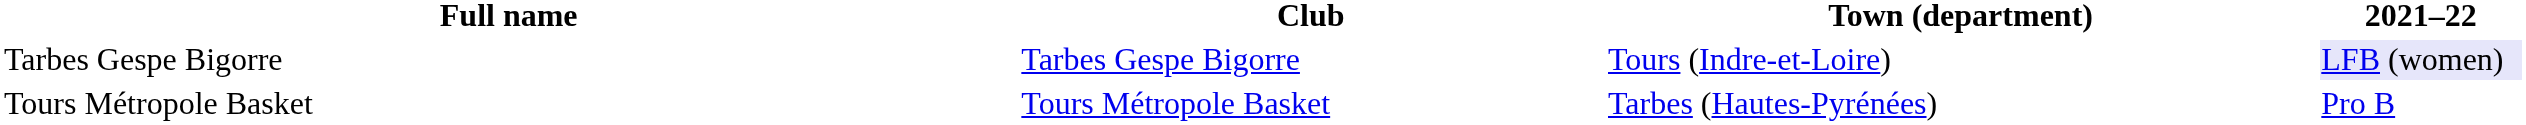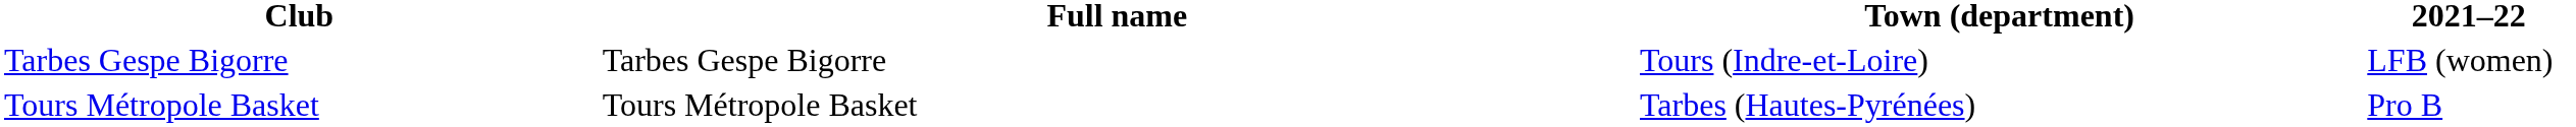columns swapped: Club <-> Full name
row 2 | 2021–22: lavender background -> no background
